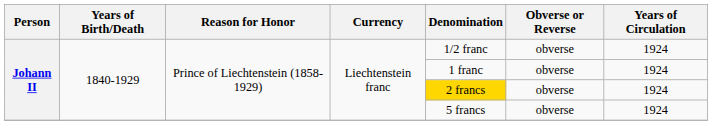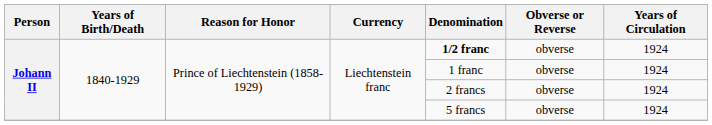row 2 | Denomination: normal -> bold
row 4 | Denomination: gold background -> no background
